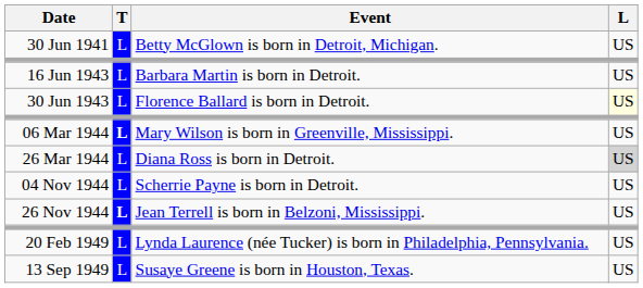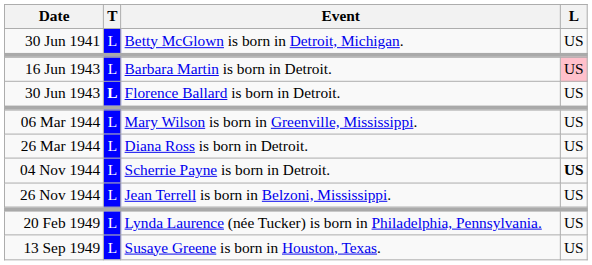16 Jun 1943 | L: no background -> pink background
30 Jun 1943 | T: normal -> bold
30 Jun 1943 | L: lightyellow background -> no background
06 Mar 1944 | T: bold -> normal
26 Mar 1944 | L: lightgrey background -> no background
04 Nov 1944 | L: normal -> bold
26 Nov 1944 | T: bold -> normal
